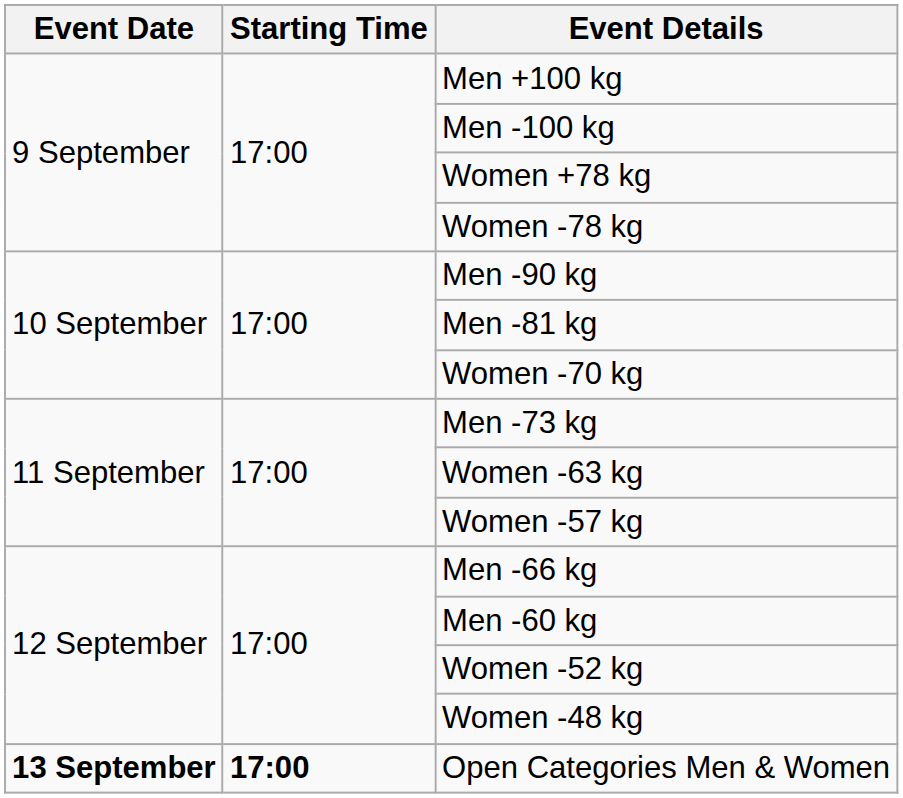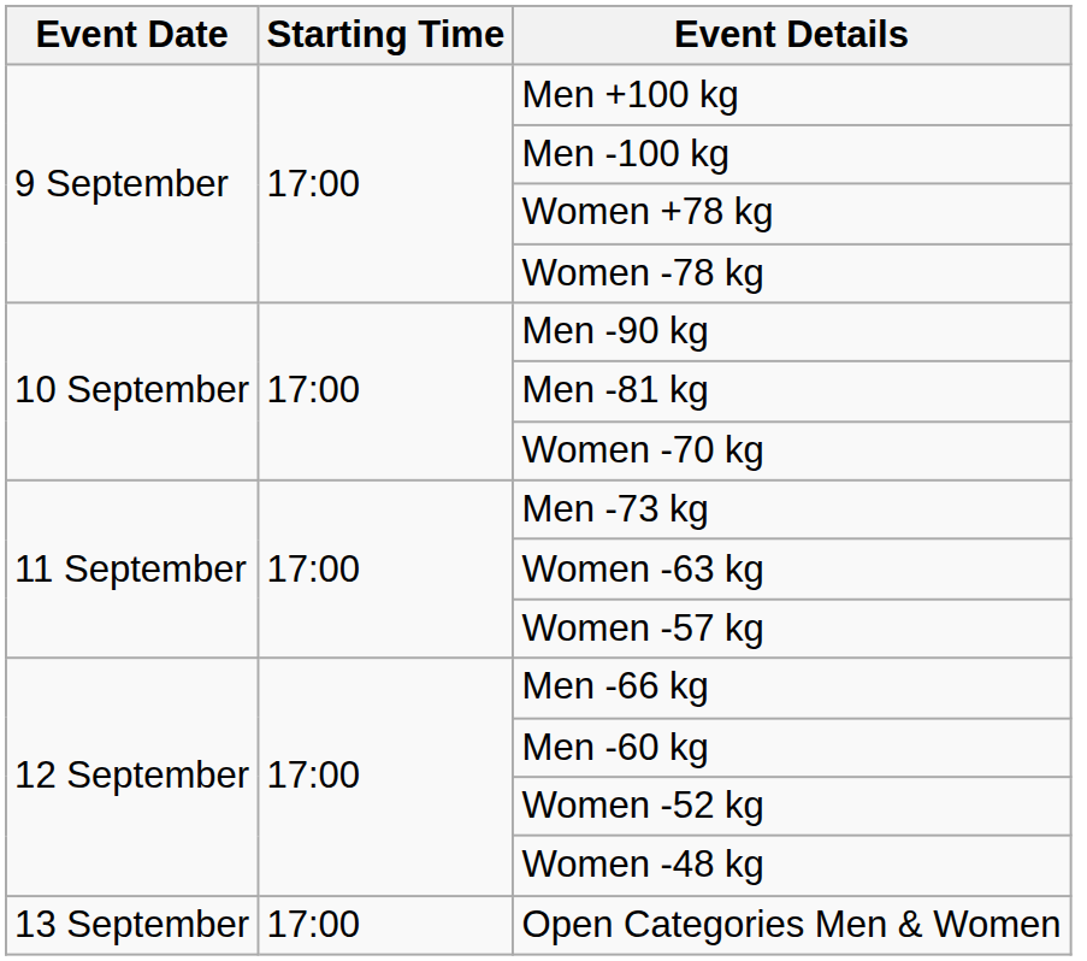Open Categories Men & Women | Event Date: bold -> normal
Open Categories Men & Women | Starting Time: bold -> normal
